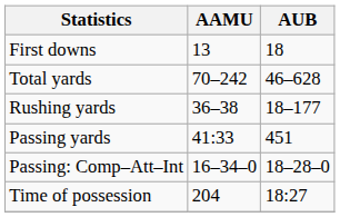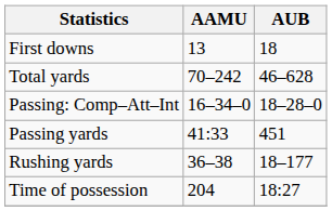rows swapped: Rushing yards <-> Passing: Comp–Att–Int
